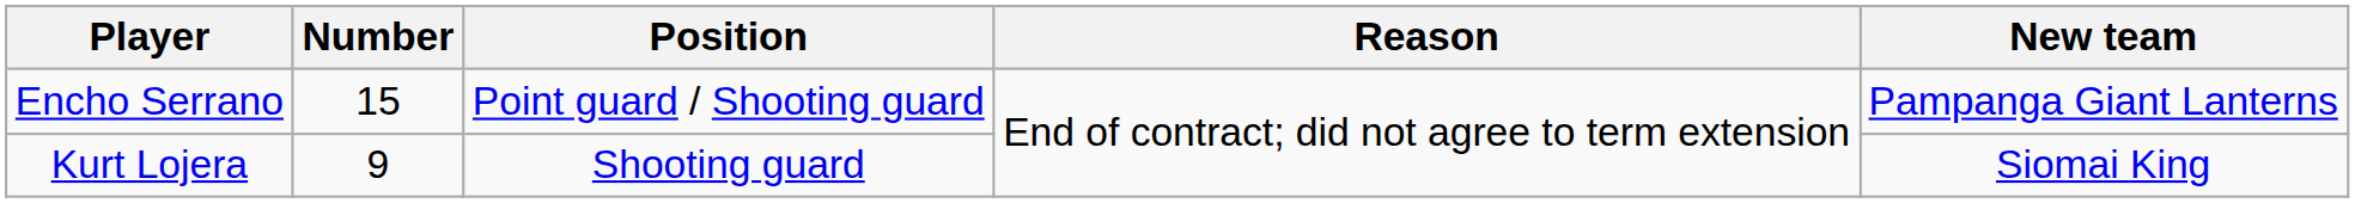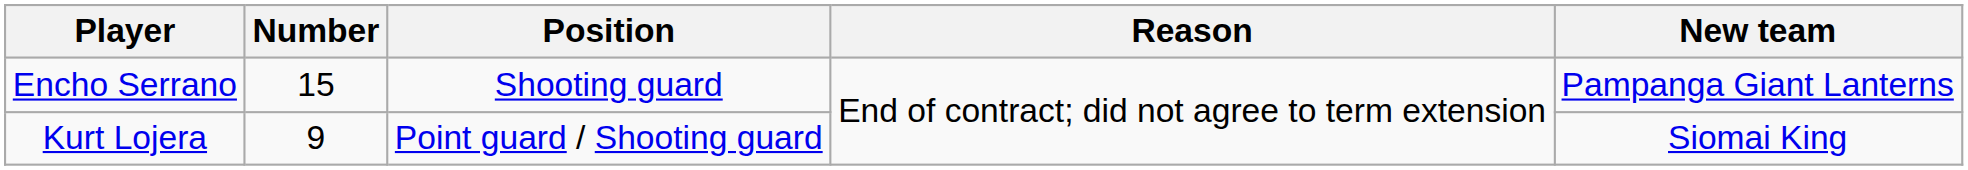Encho Serrano | Position: Point guard / Shooting guard -> Shooting guard
Kurt Lojera | Position: Shooting guard -> Point guard / Shooting guard
